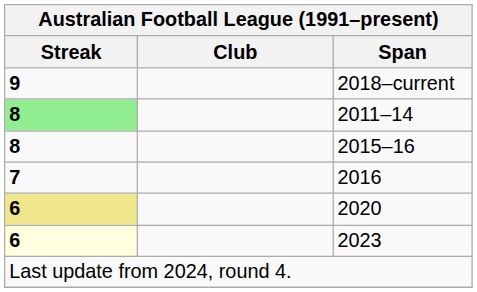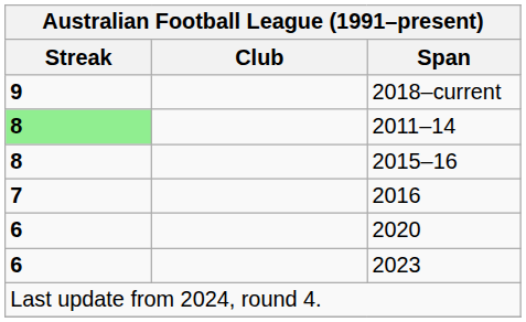2020 | Australian Football League (1991–present) / Streak: khaki background -> no background
2023 | Australian Football League (1991–present) / Streak: lightyellow background -> no background
